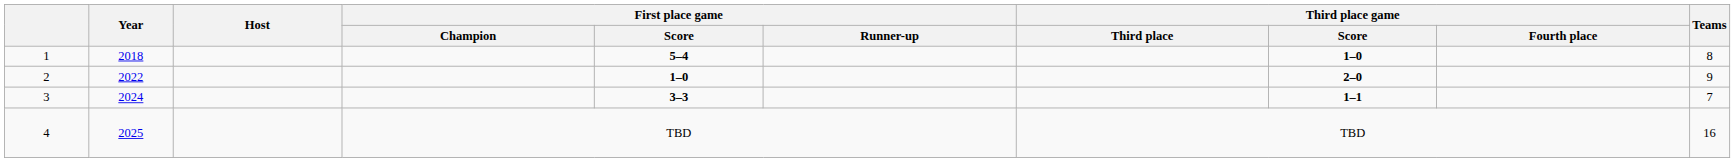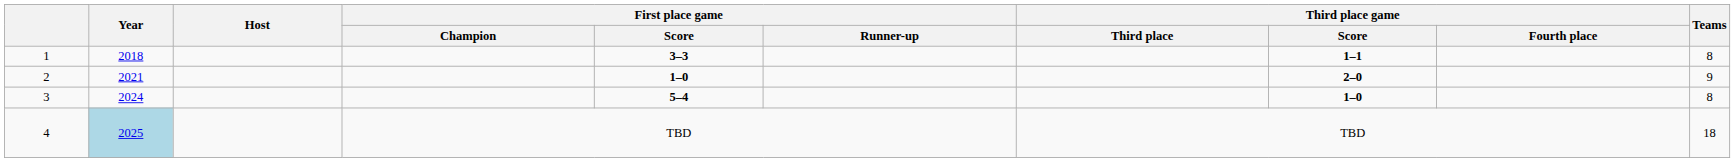1 | First place game / Score: 5–4 -> 3–3
1 | Third place game / Score: 1–0 -> 1–1
2 | Year: 2022 -> 2021
3 | First place game / Score: 3–3 -> 5–4
3 | Third place game / Score: 1–1 -> 1–0
3 | Teams: 7 -> 8
4 | Year: no background -> lightblue background
4 | Teams: 16 -> 18
